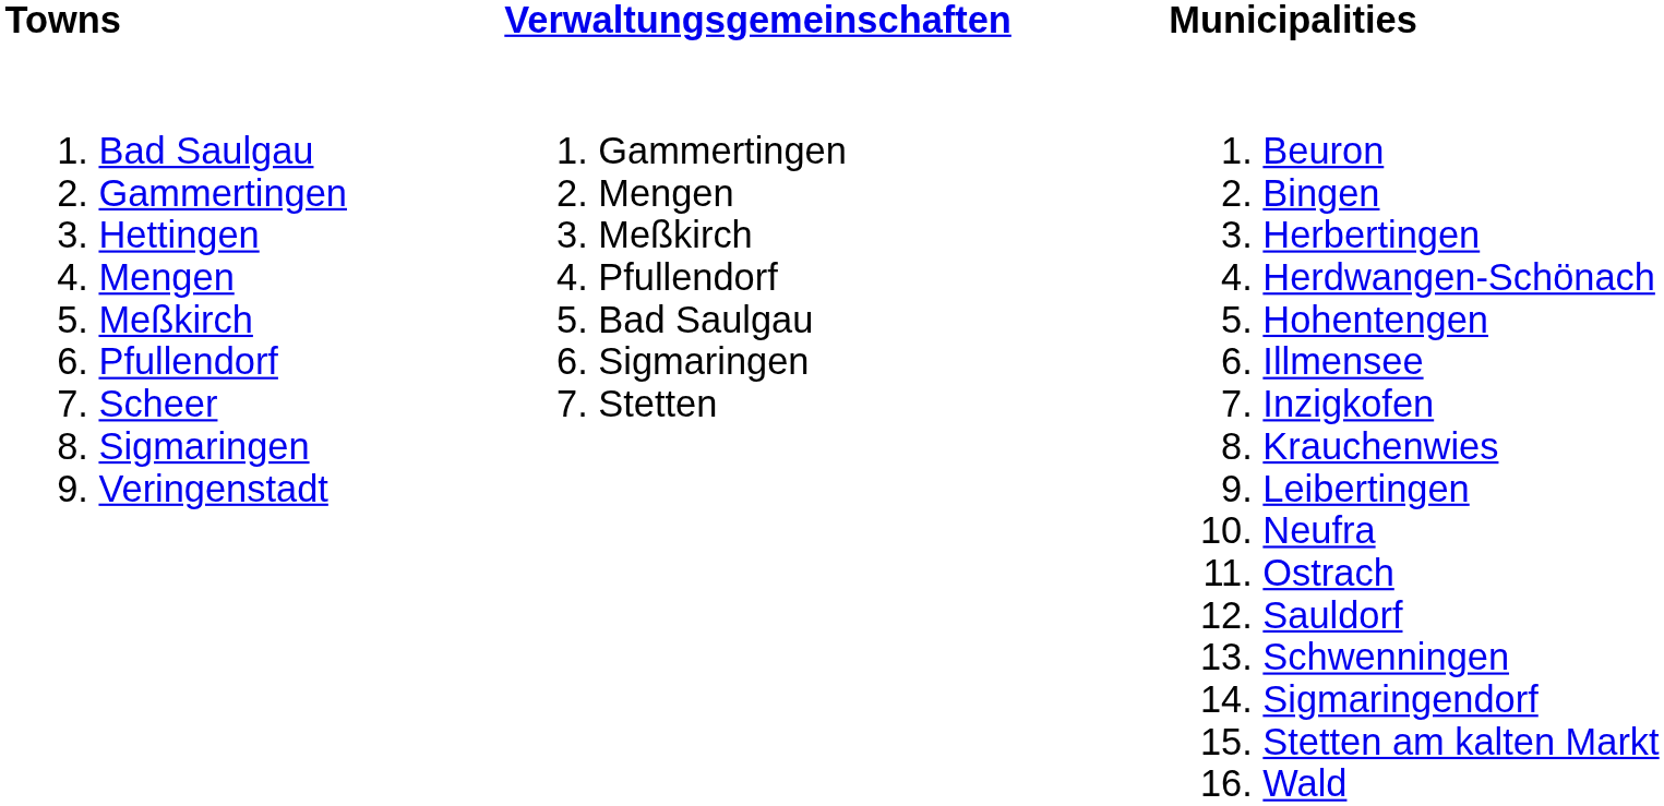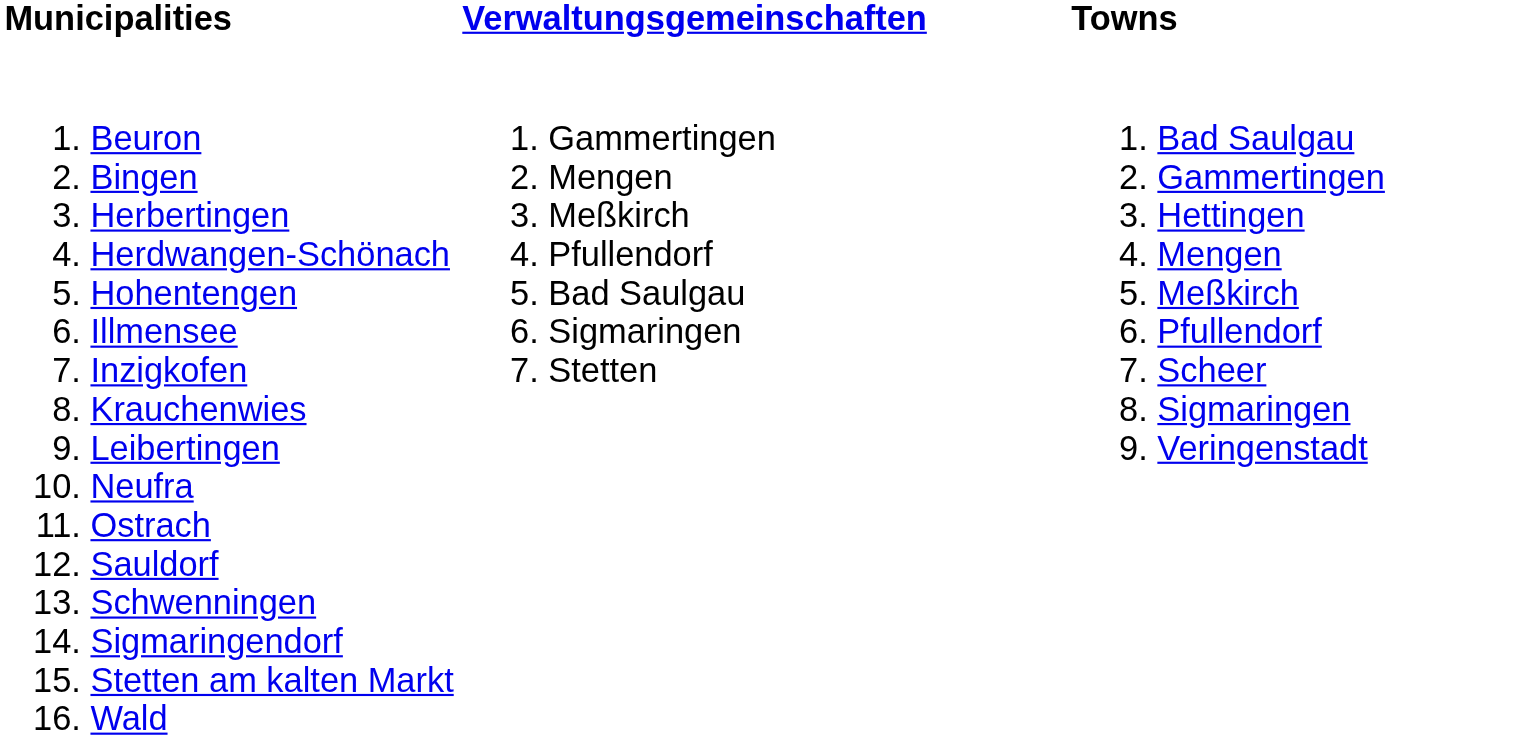columns swapped: Towns <-> Municipalities
